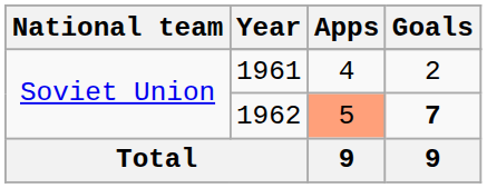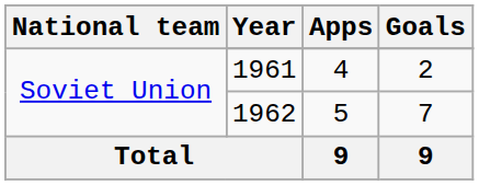1962 | Apps: lightsalmon background -> no background
1962 | Goals: bold -> normal
